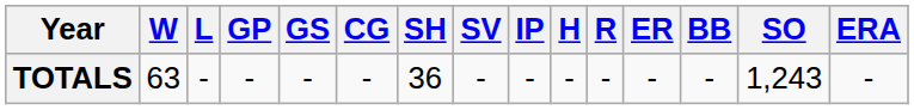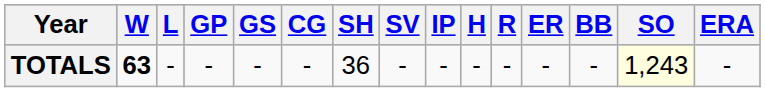row 2 | W: normal -> bold
row 2 | SO: no background -> lightyellow background
